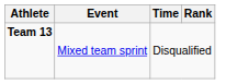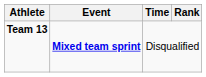Team 13 | Event: normal -> bold
